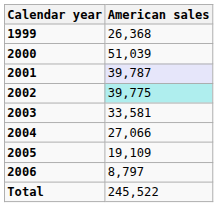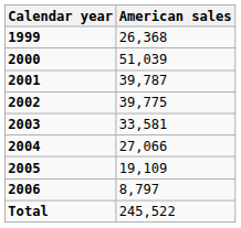2001 | American sales: lavender background -> no background
2002 | American sales: paleturquoise background -> no background
